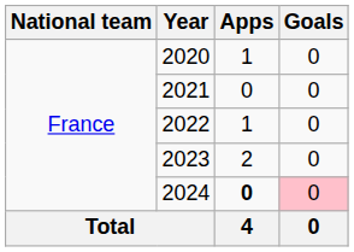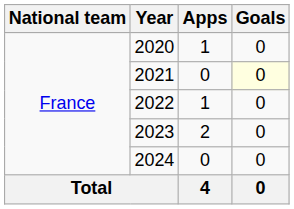2021 | Goals: no background -> lightyellow background
2024 | Apps: bold -> normal
2024 | Goals: pink background -> no background
